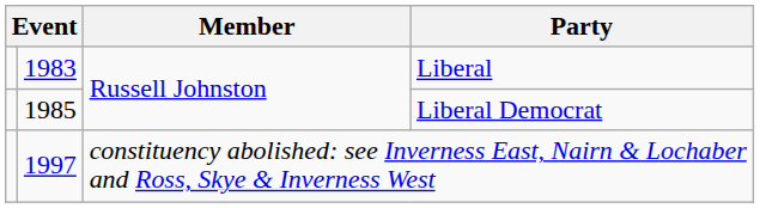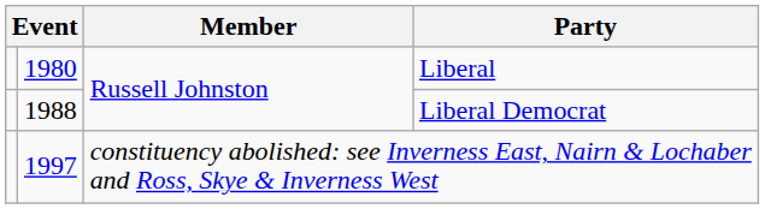Liberal | column 2: 1983 -> 1980
Liberal Democrat | column 2: 1985 -> 1988
